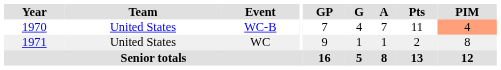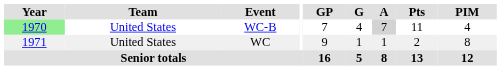WC-B | Year: no background -> lightgreen background
WC-B | A: no background -> lightgrey background
WC-B | PIM: lightsalmon background -> no background
